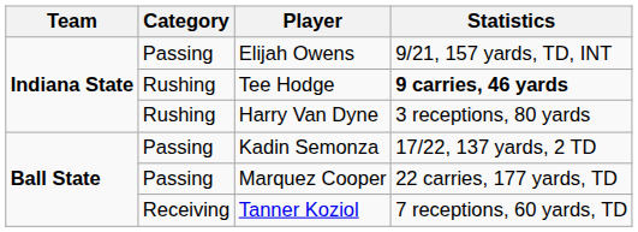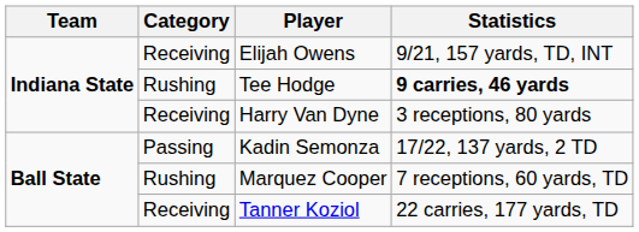Elijah Owens | Category: Passing -> Receiving
Harry Van Dyne | Category: Rushing -> Receiving
Marquez Cooper | Category: Passing -> Rushing
Marquez Cooper | Statistics: 22 carries, 177 yards, TD -> 7 receptions, 60 yards, TD
Tanner Koziol | Statistics: 7 receptions, 60 yards, TD -> 22 carries, 177 yards, TD
